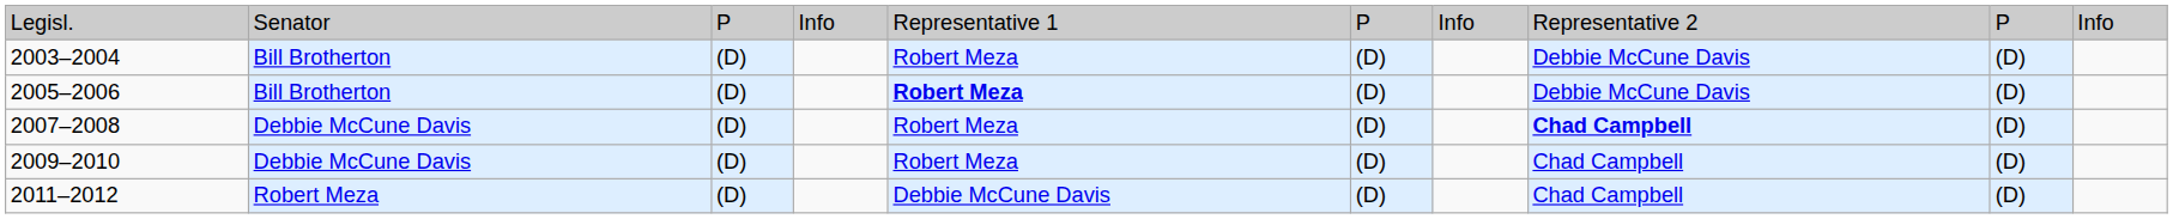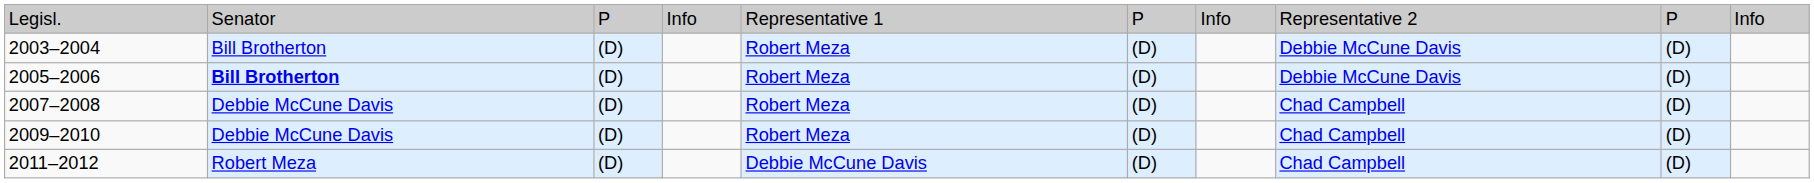2005–2006 | column 2: normal -> bold
2005–2006 | column 5: bold -> normal
2007–2008 | column 8: bold -> normal
